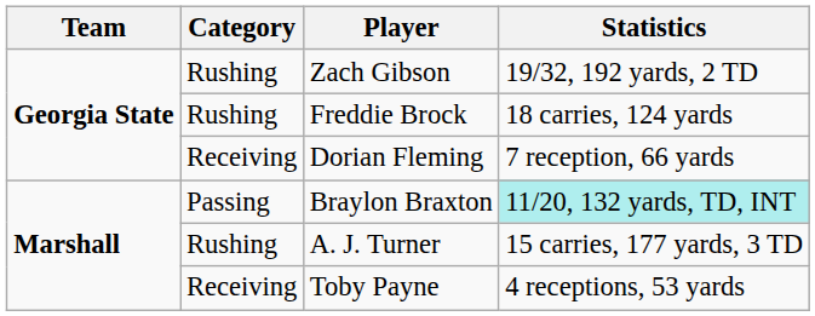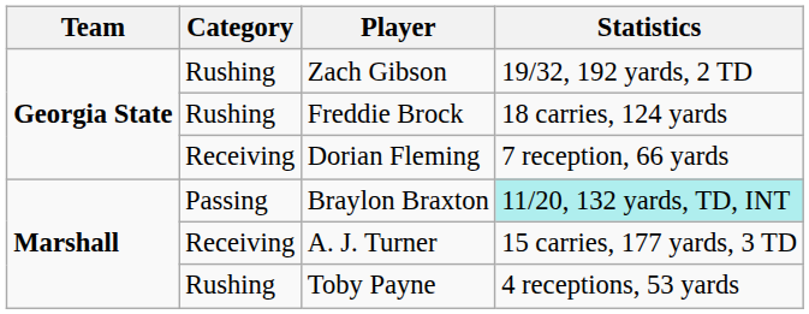A. J. Turner | Category: Rushing -> Receiving
Toby Payne | Category: Receiving -> Rushing
